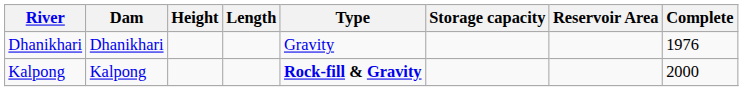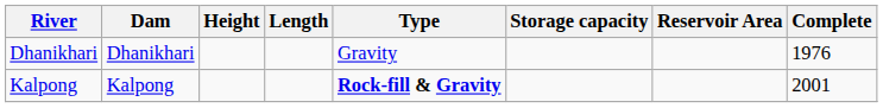row 3 | Complete: 2000 -> 2001
